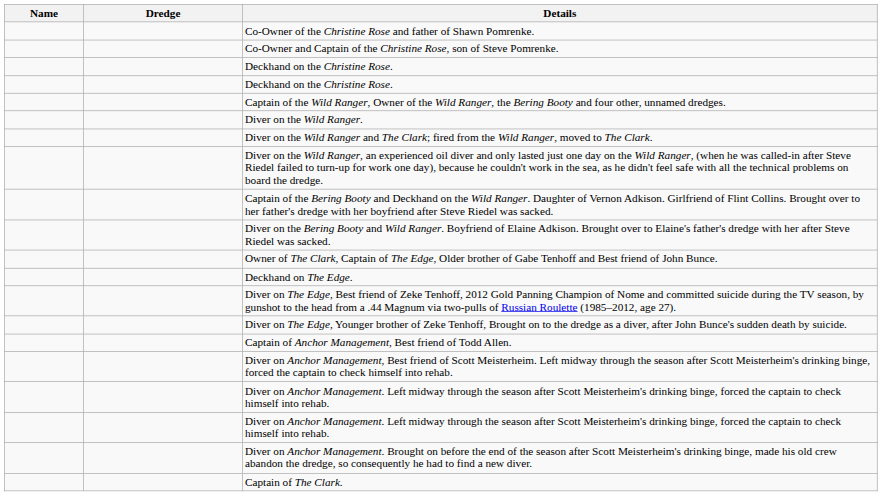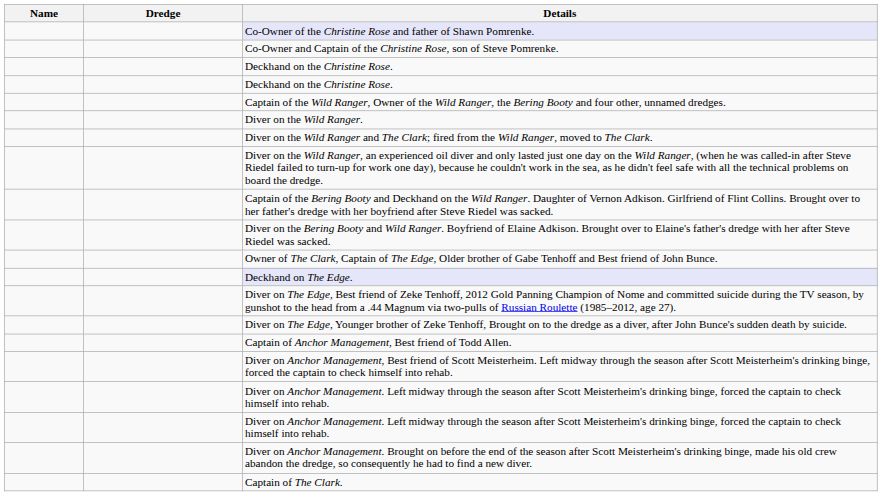Co-Owner of the Christine Rose and father of Shawn Pomrenke. | column 3: no background -> lavender background
Deckhand on The Edge. | column 3: no background -> lavender background
